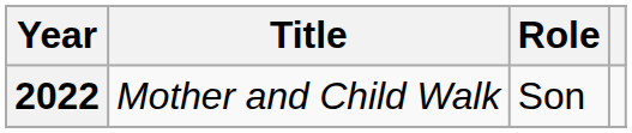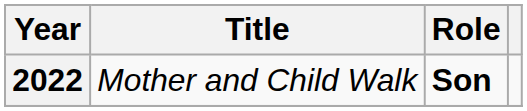2022 | Role: normal -> bold
